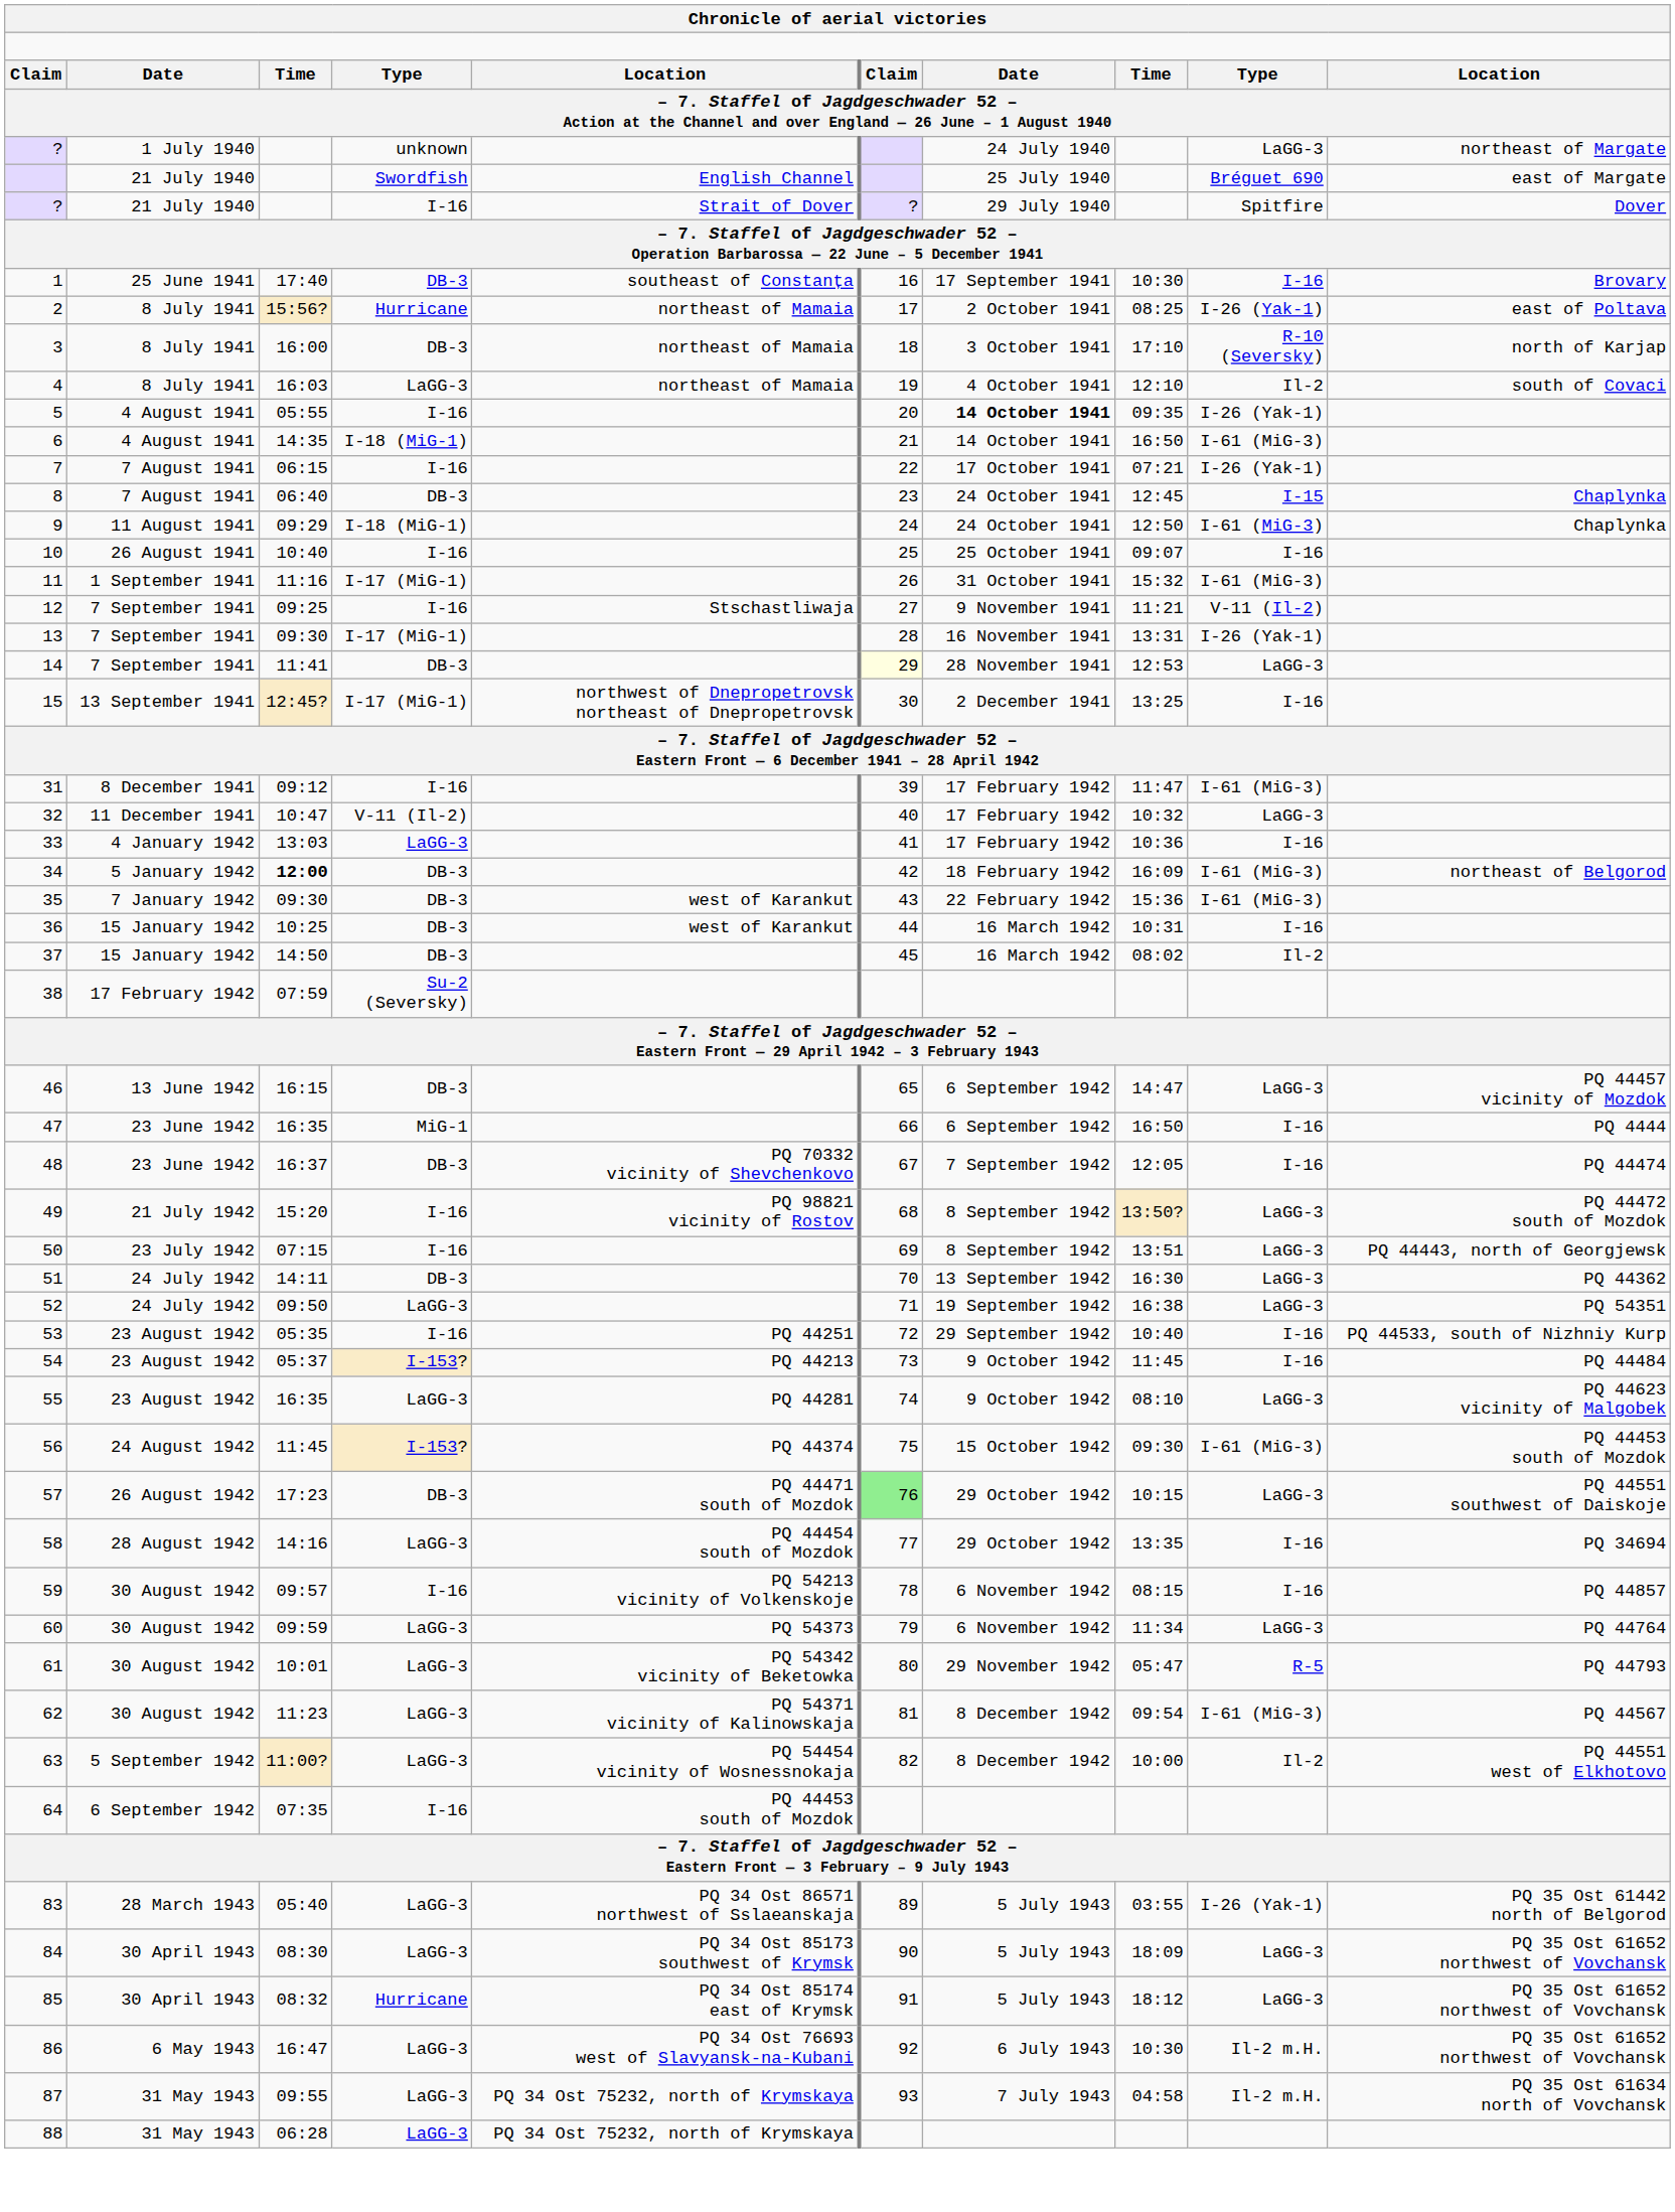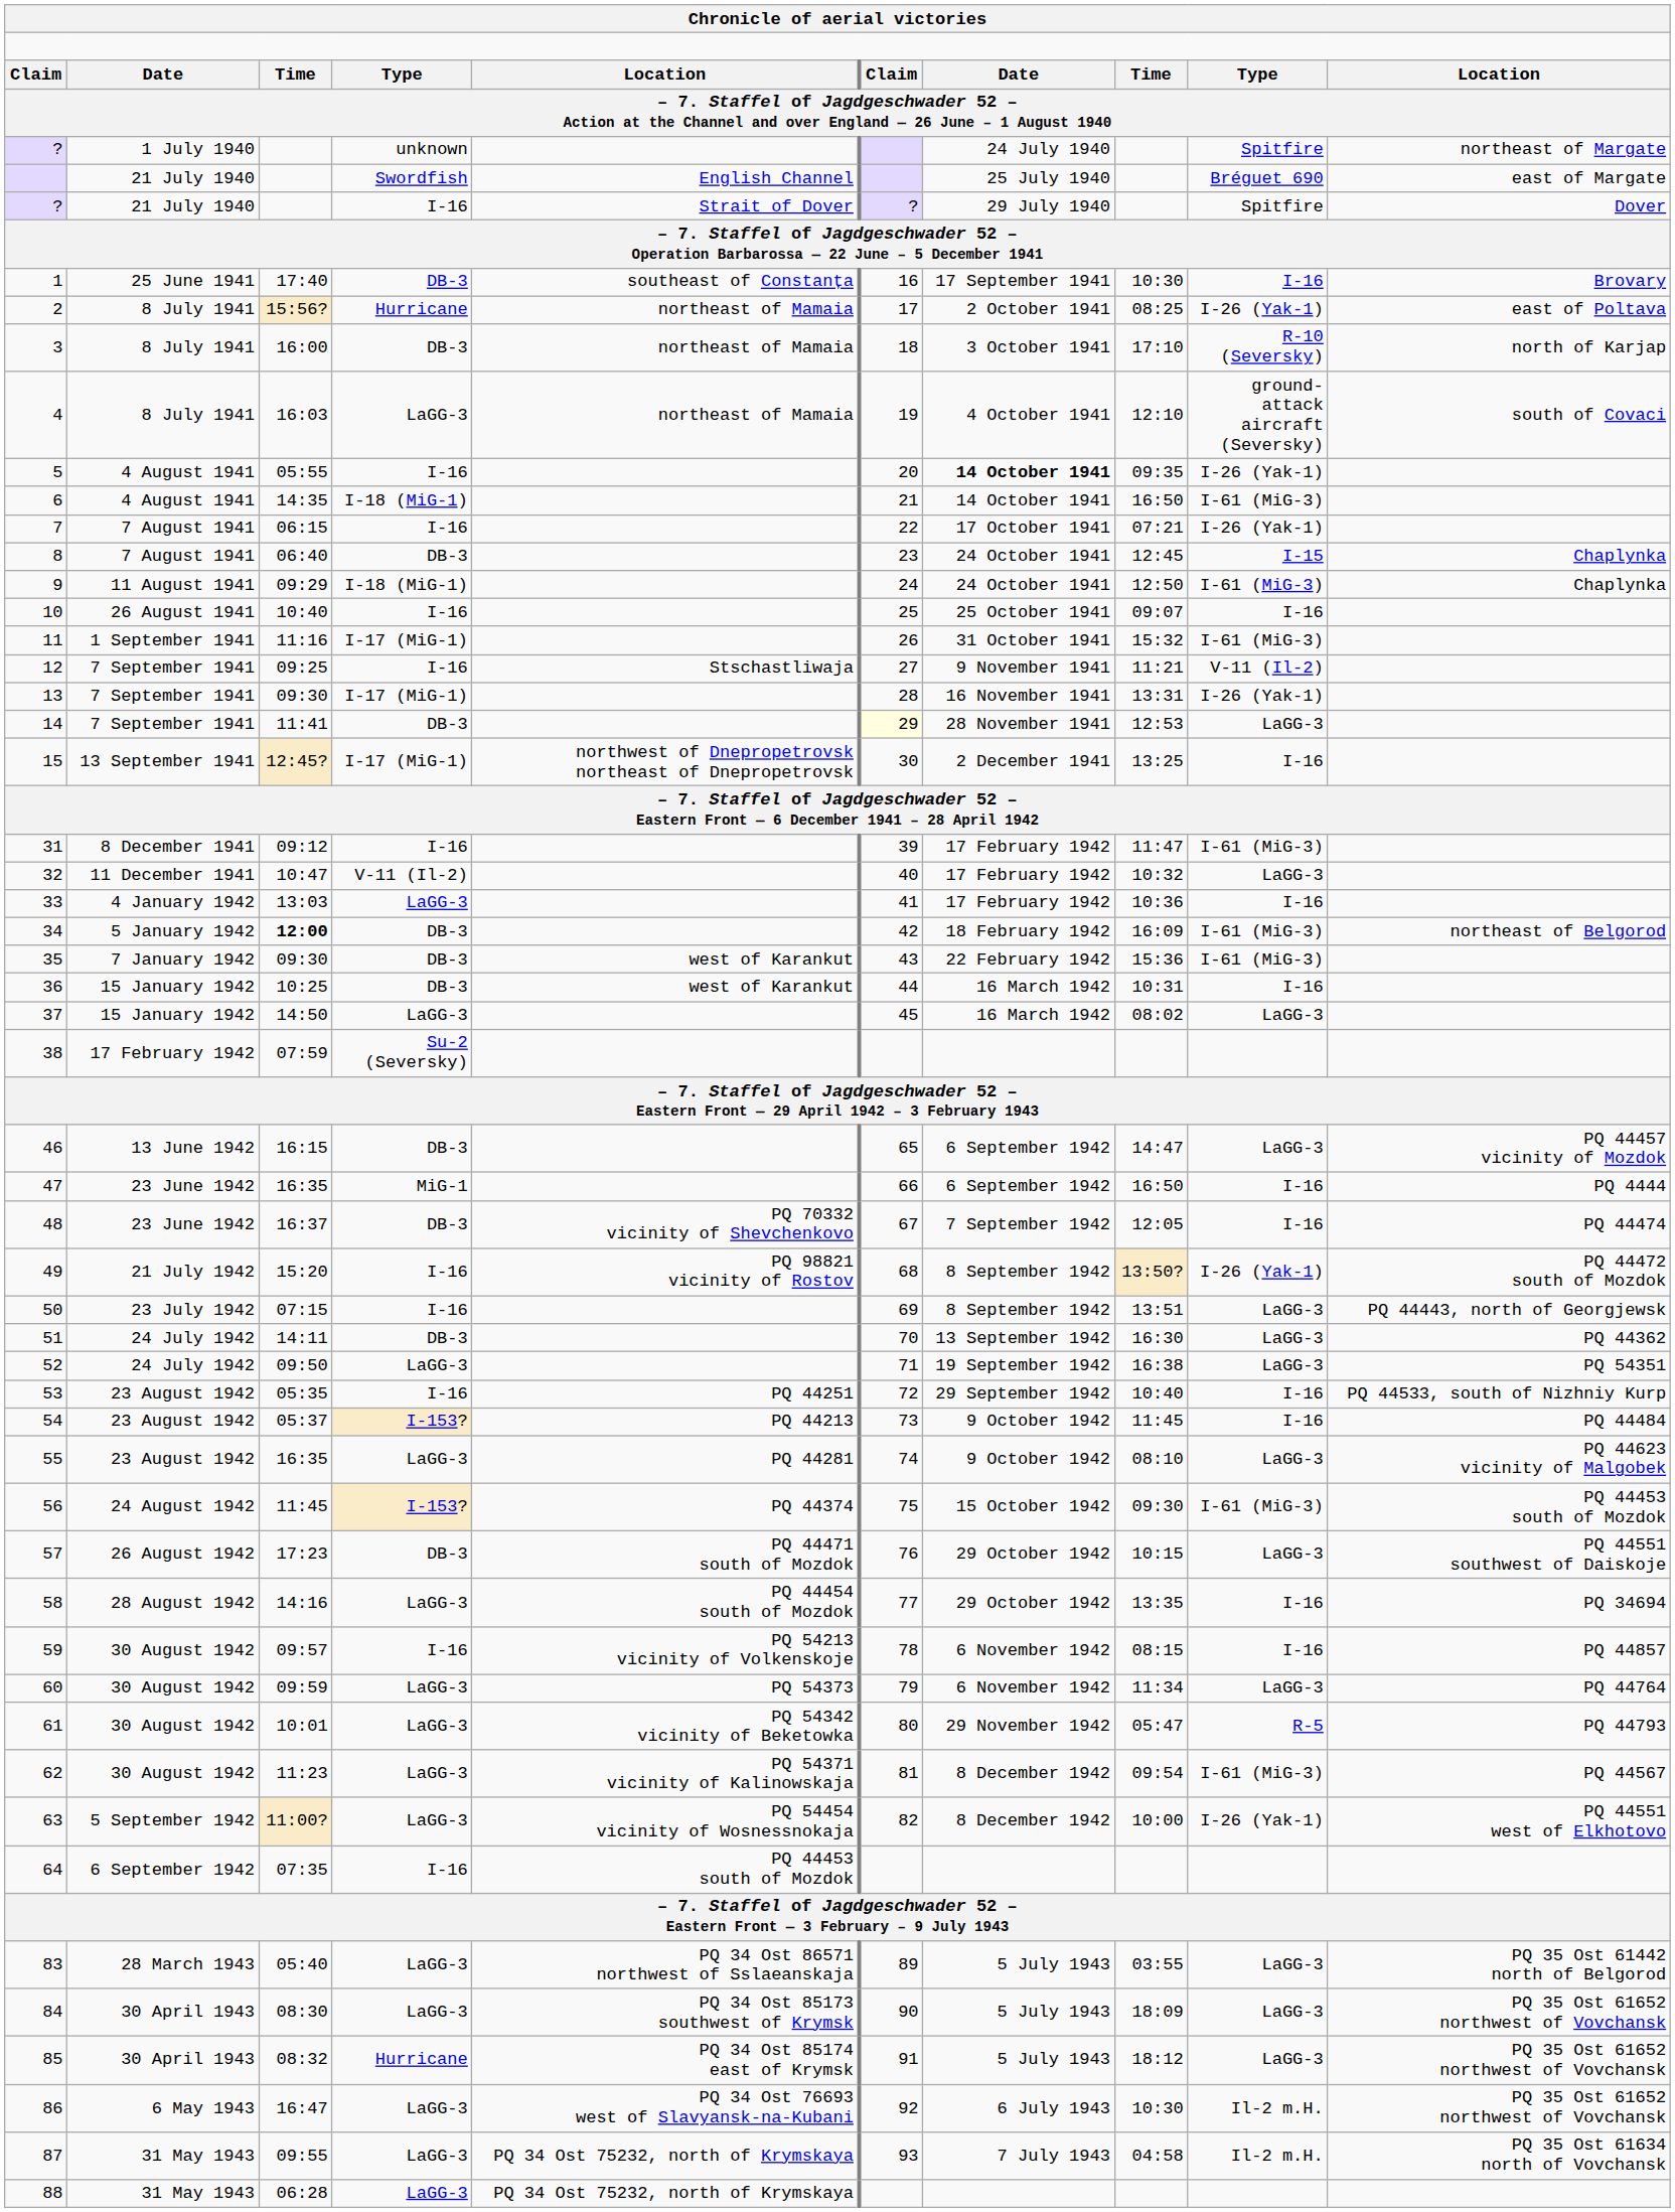? / 1 July 1940 | column 9: LaGG-3 -> Spitfire
4 | column 9: Il-2 -> ground-attack aircraft (Seversky)
37 | column 4: DB-3 -> LaGG-3
37 | column 9: Il-2 -> LaGG-3
49 | column 9: LaGG-3 -> I-26 (Yak-1)
57 | column 6: lightgreen background -> no background
63 | column 9: Il-2 -> I-26 (Yak-1)
83 | column 9: I-26 (Yak-1) -> LaGG-3
